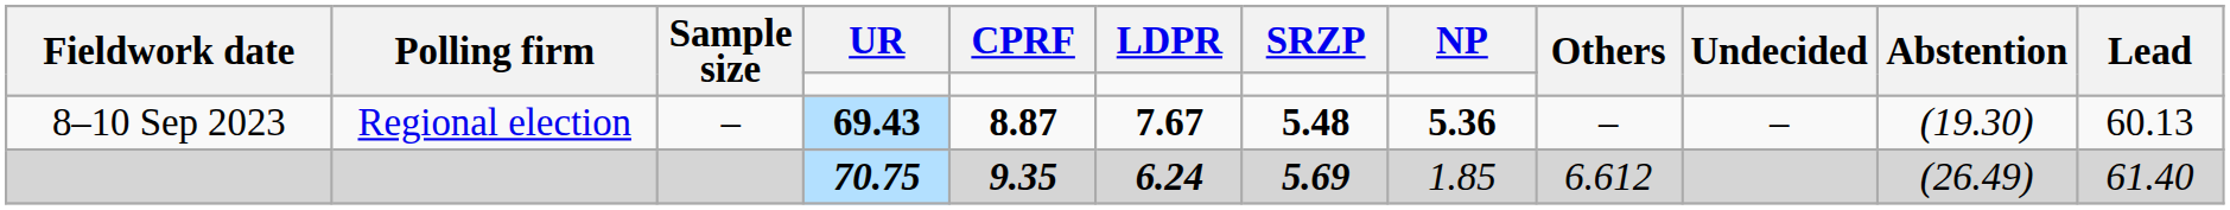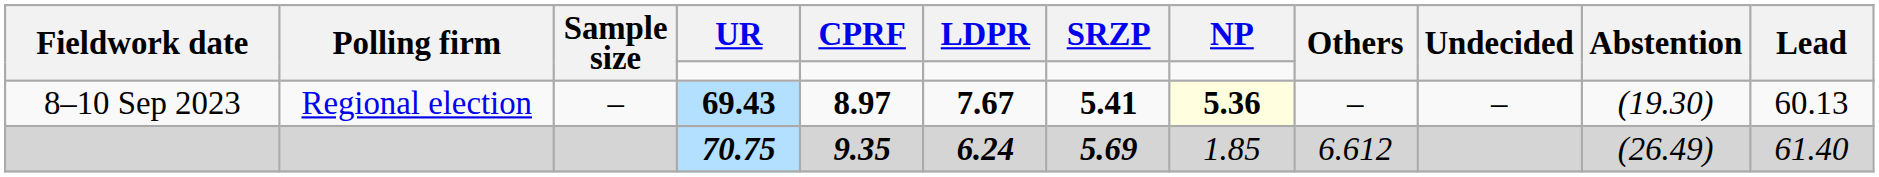8–10 Sep 2023 | CPRF: 8.87 -> 8.97
8–10 Sep 2023 | SRZP: 5.48 -> 5.41
8–10 Sep 2023 | NP: no background -> lightyellow background
